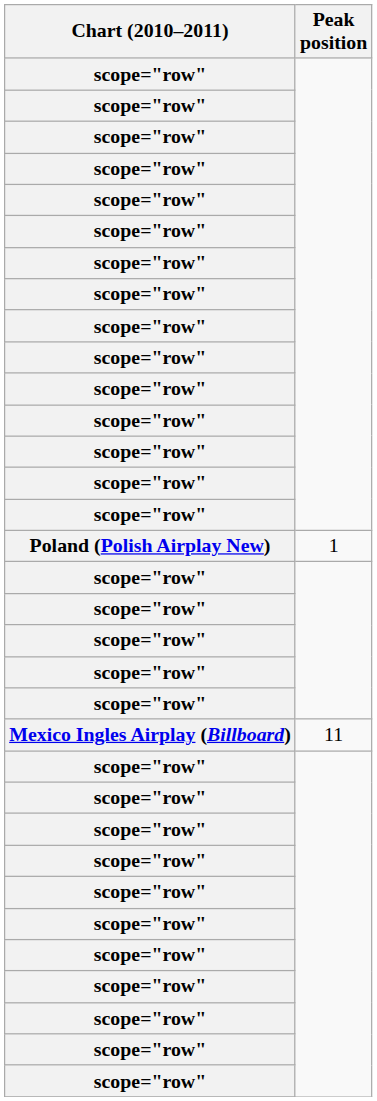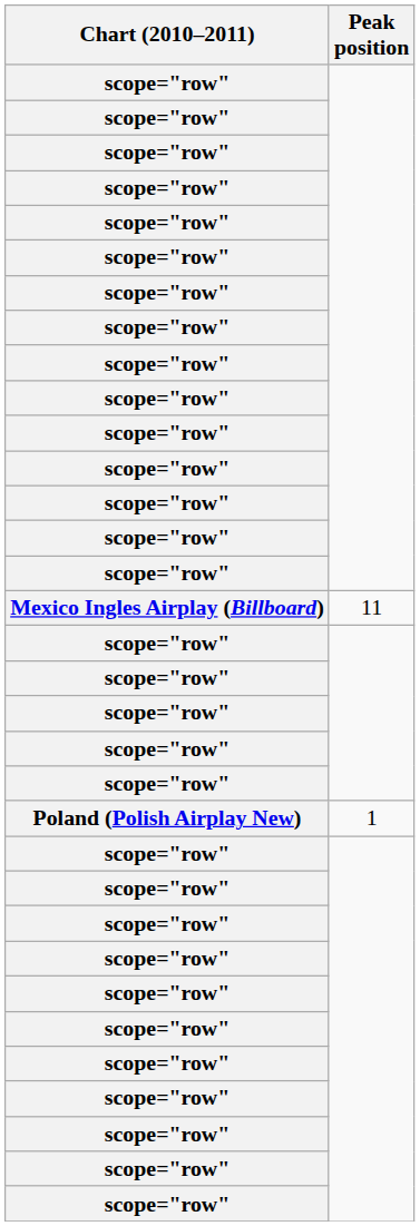rows swapped: Mexico Ingles Airplay (Billboard) <-> Poland (Polish Airplay New)
